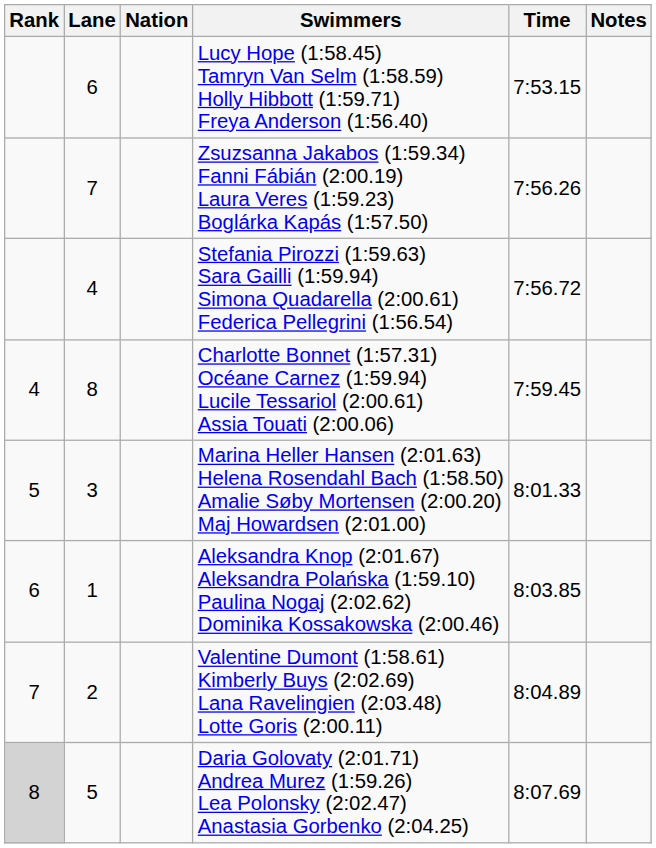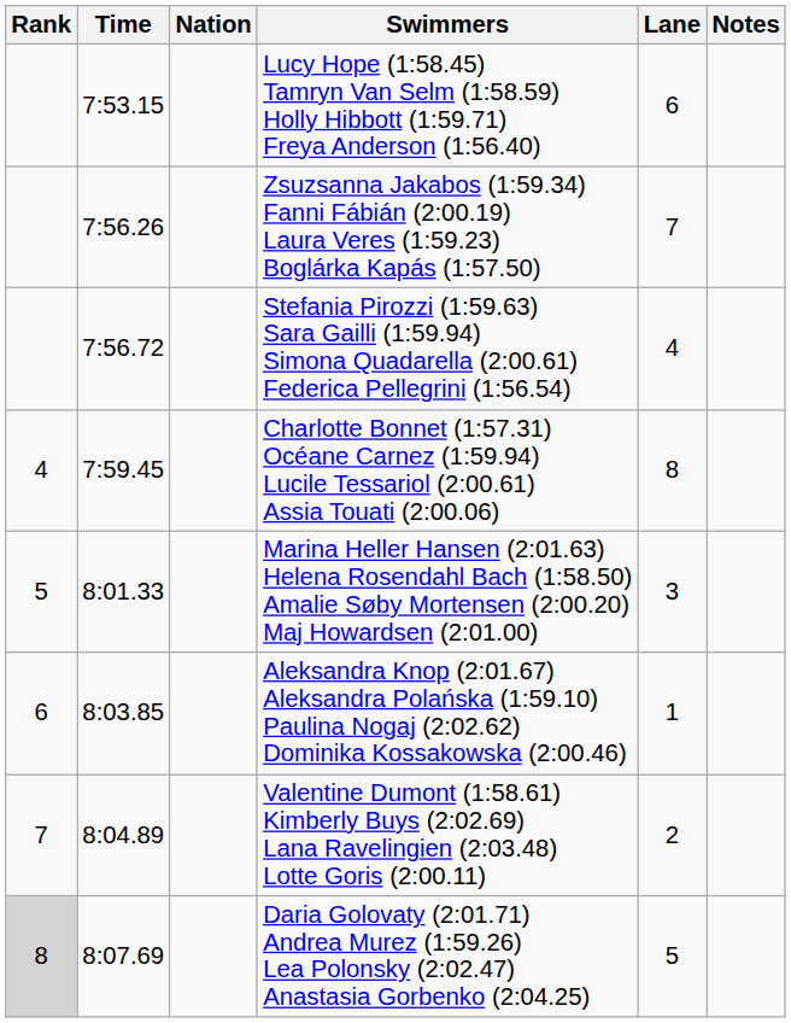columns swapped: Lane <-> Time
